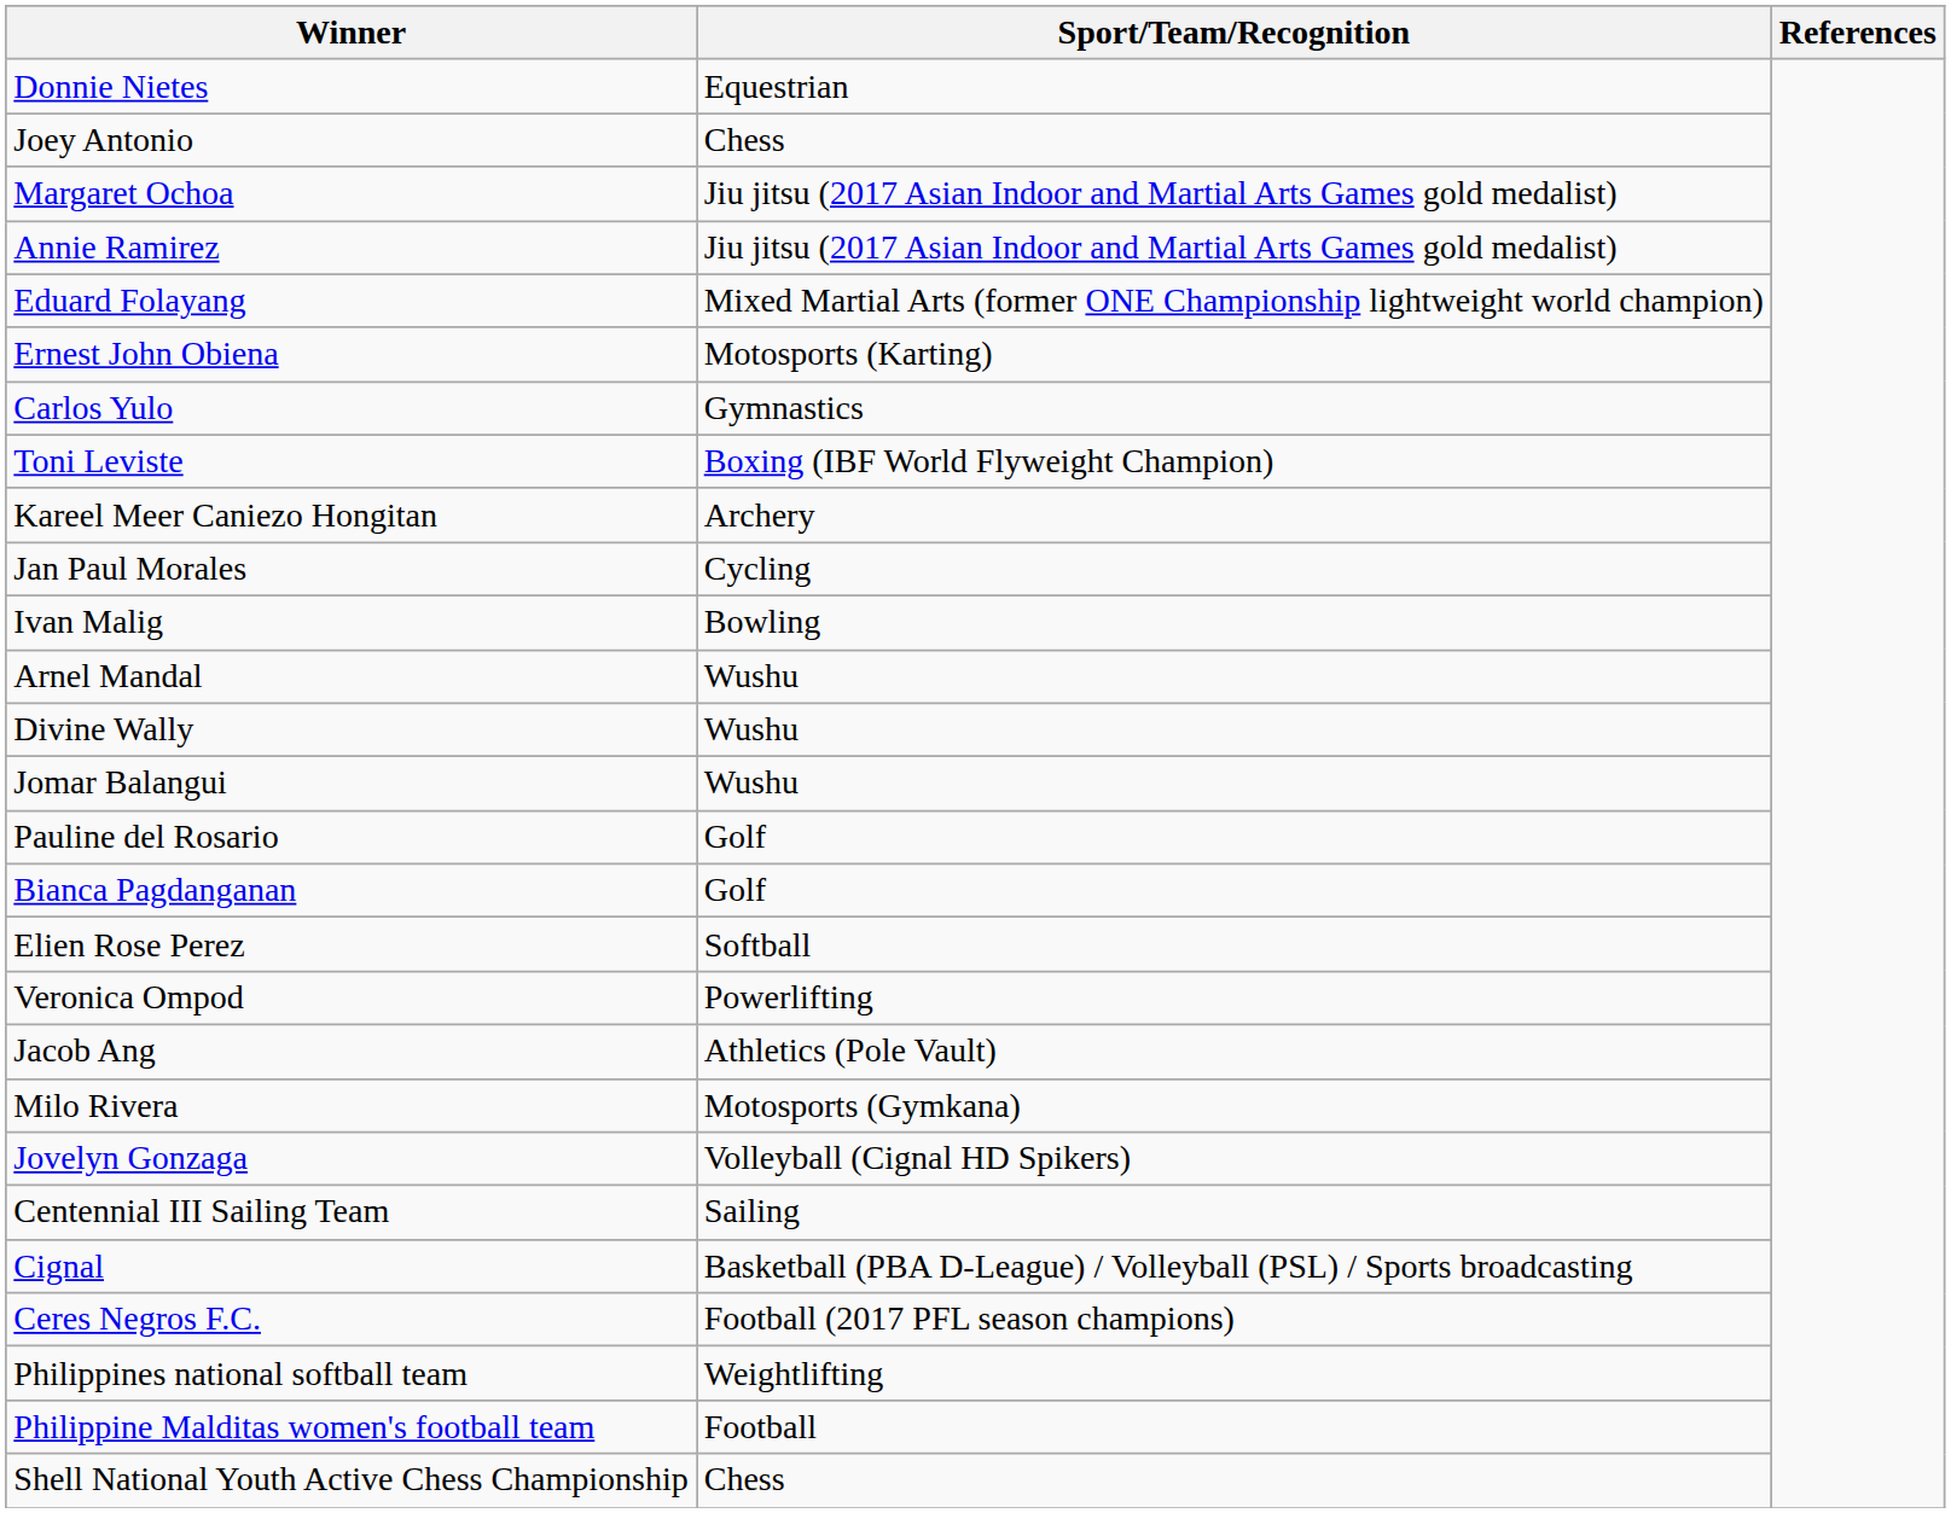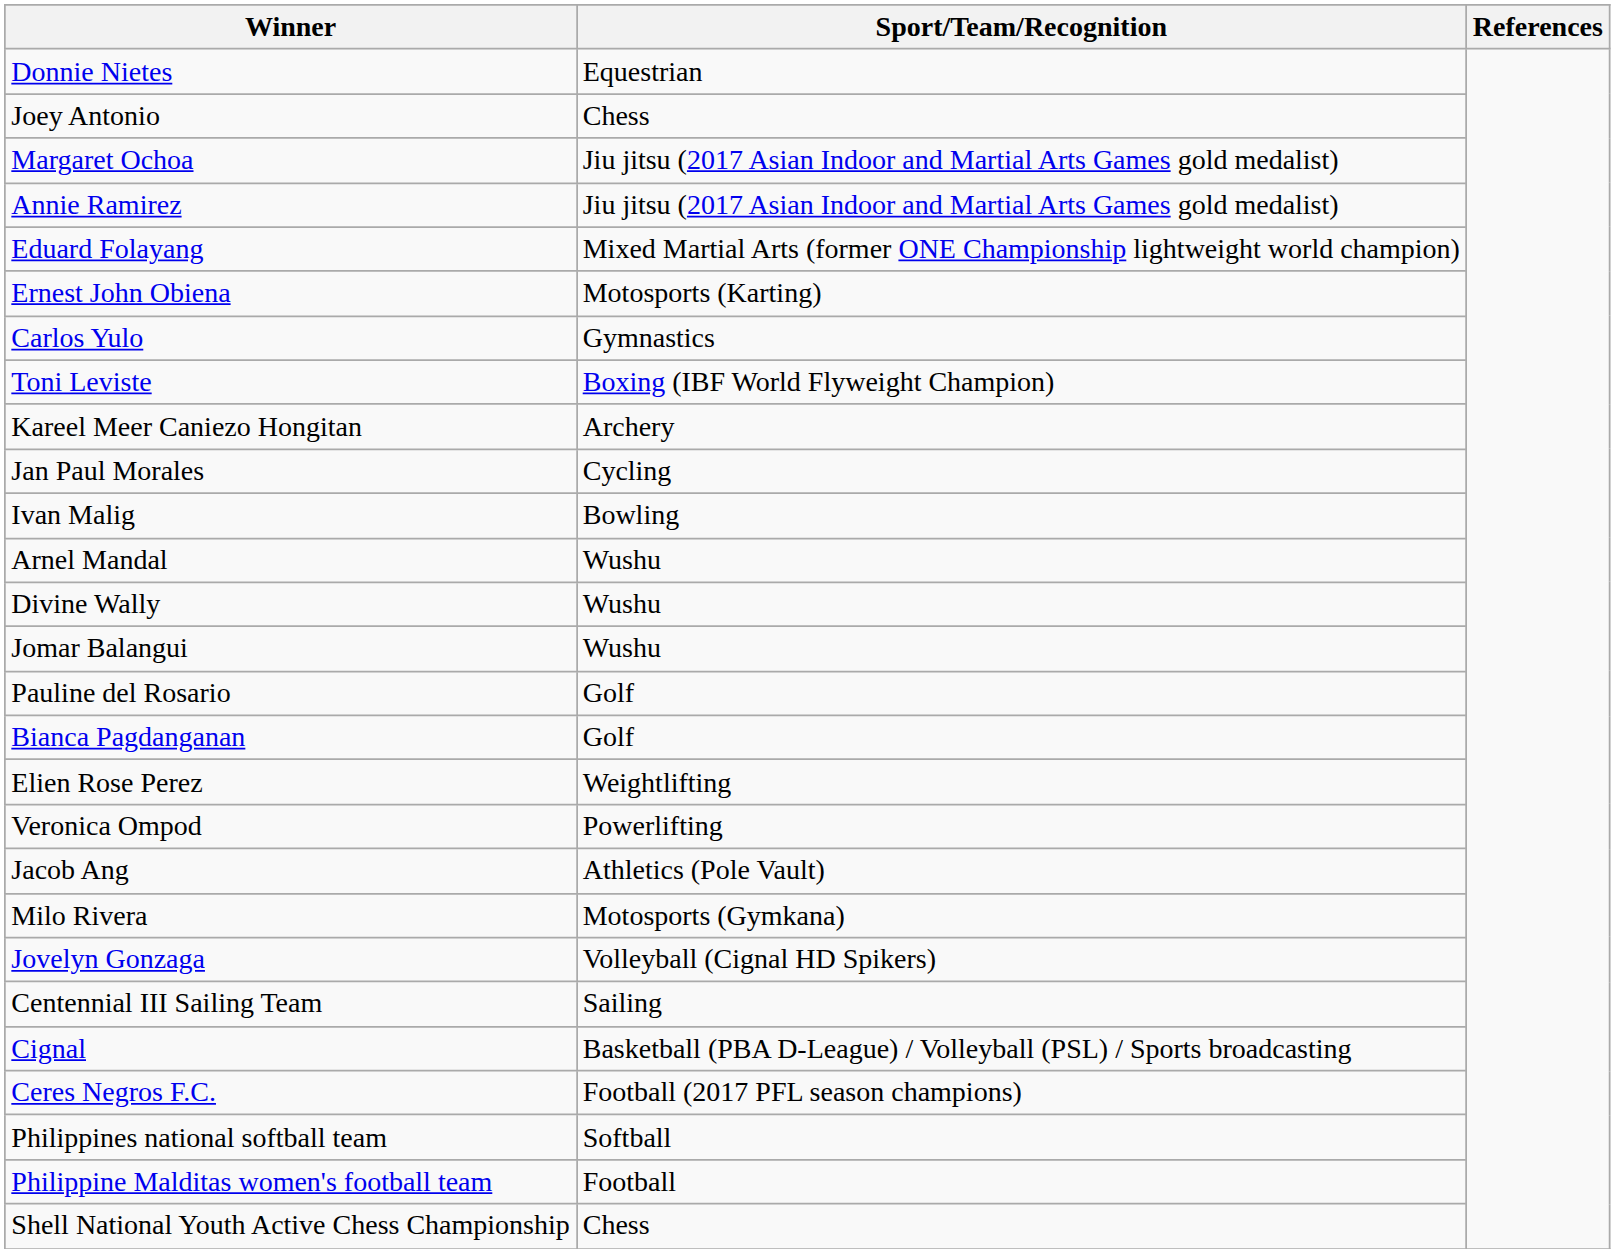Elien Rose Perez | Sport/Team/Recognition: Softball -> Weightlifting
Philippines national softball team | Sport/Team/Recognition: Weightlifting -> Softball
